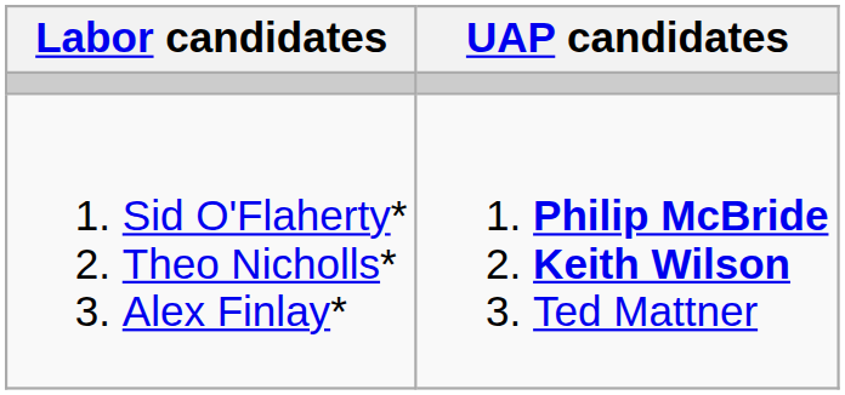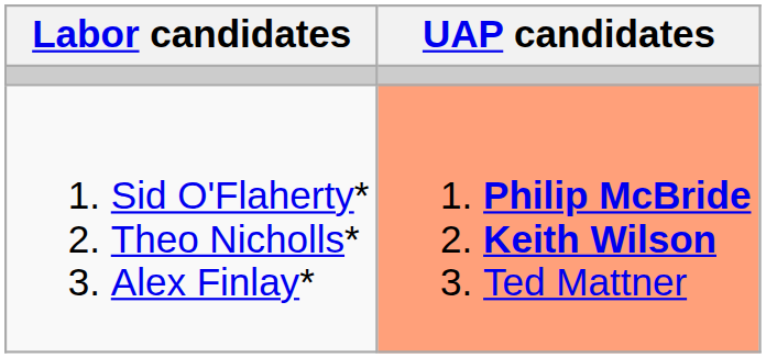Sid O'Flaherty* Theo Nicholls* Alex Finlay* | UAP candidates: no background -> lightsalmon background
